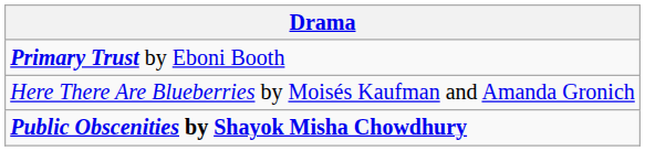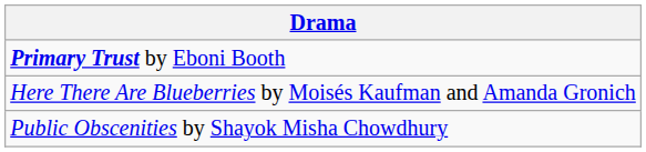row 4 | column 1: bold -> normal
